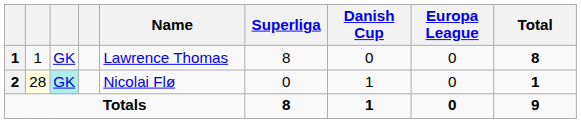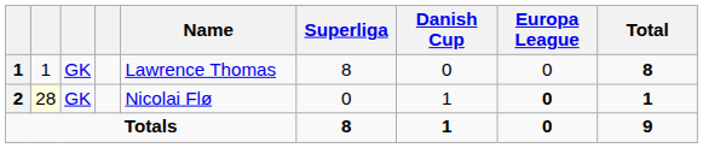2 | column 3: paleturquoise background -> no background
2 | Europa League: normal -> bold
